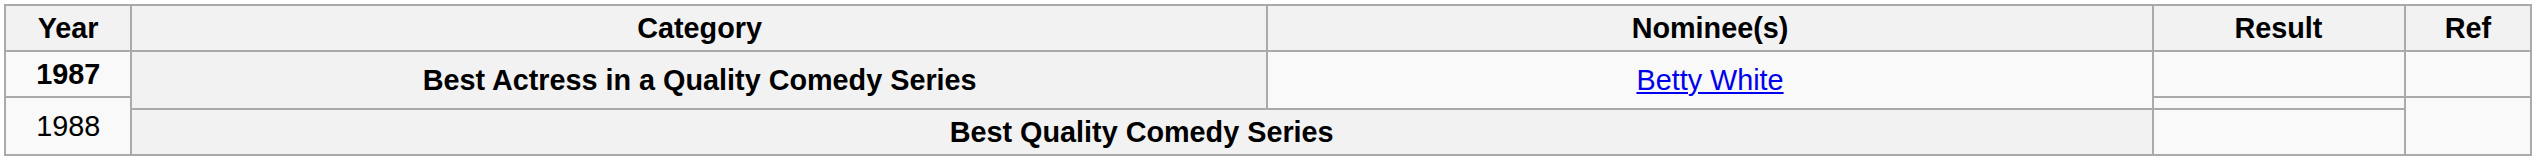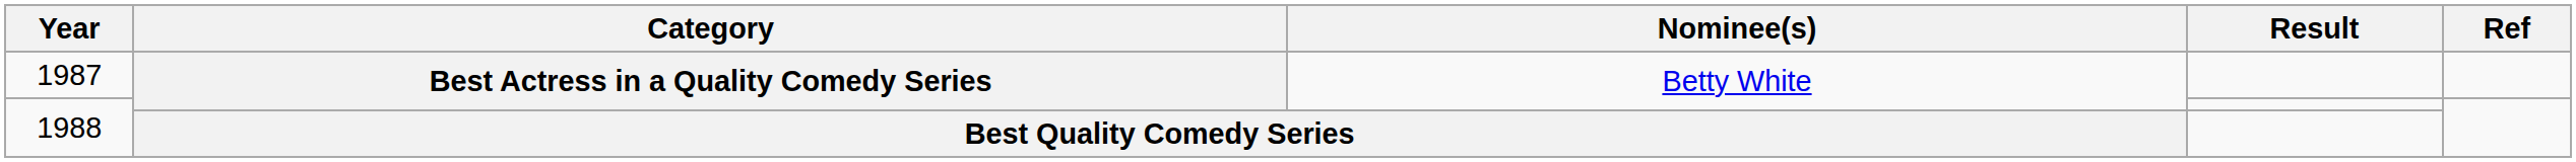1987 | Year: bold -> normal
